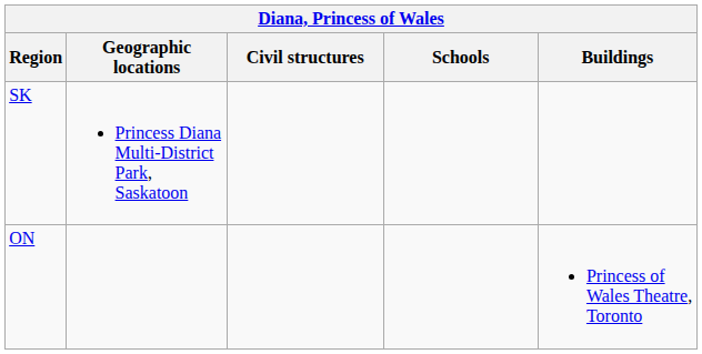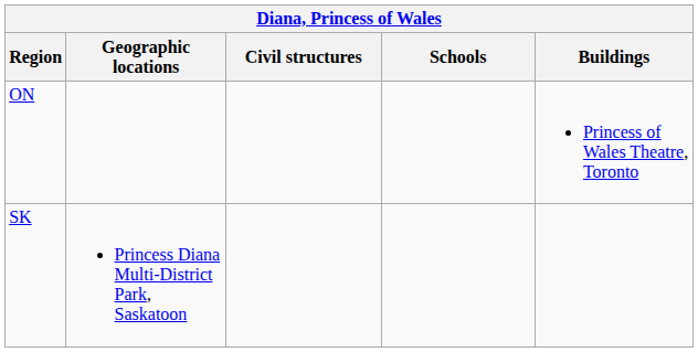rows swapped: ON <-> SK
